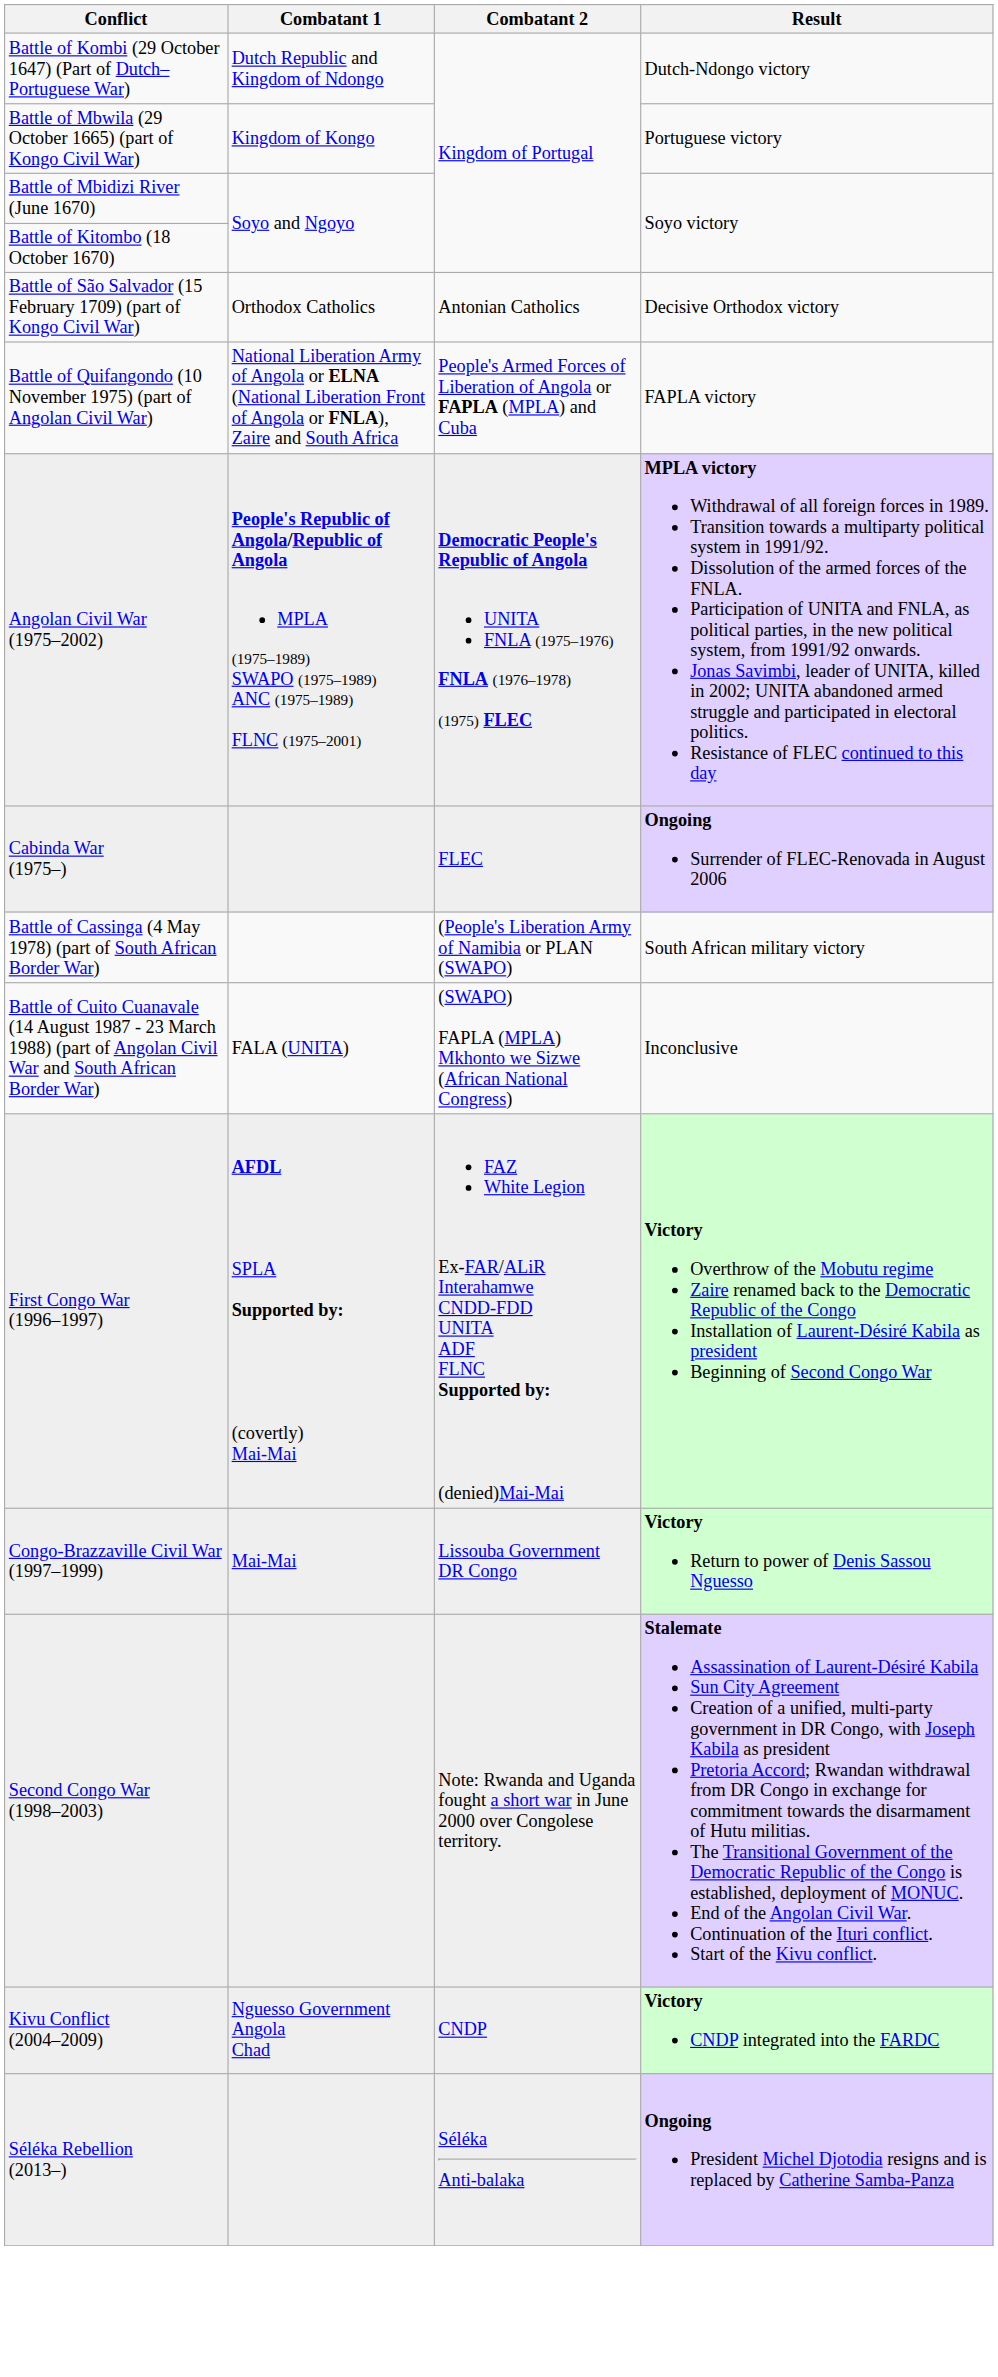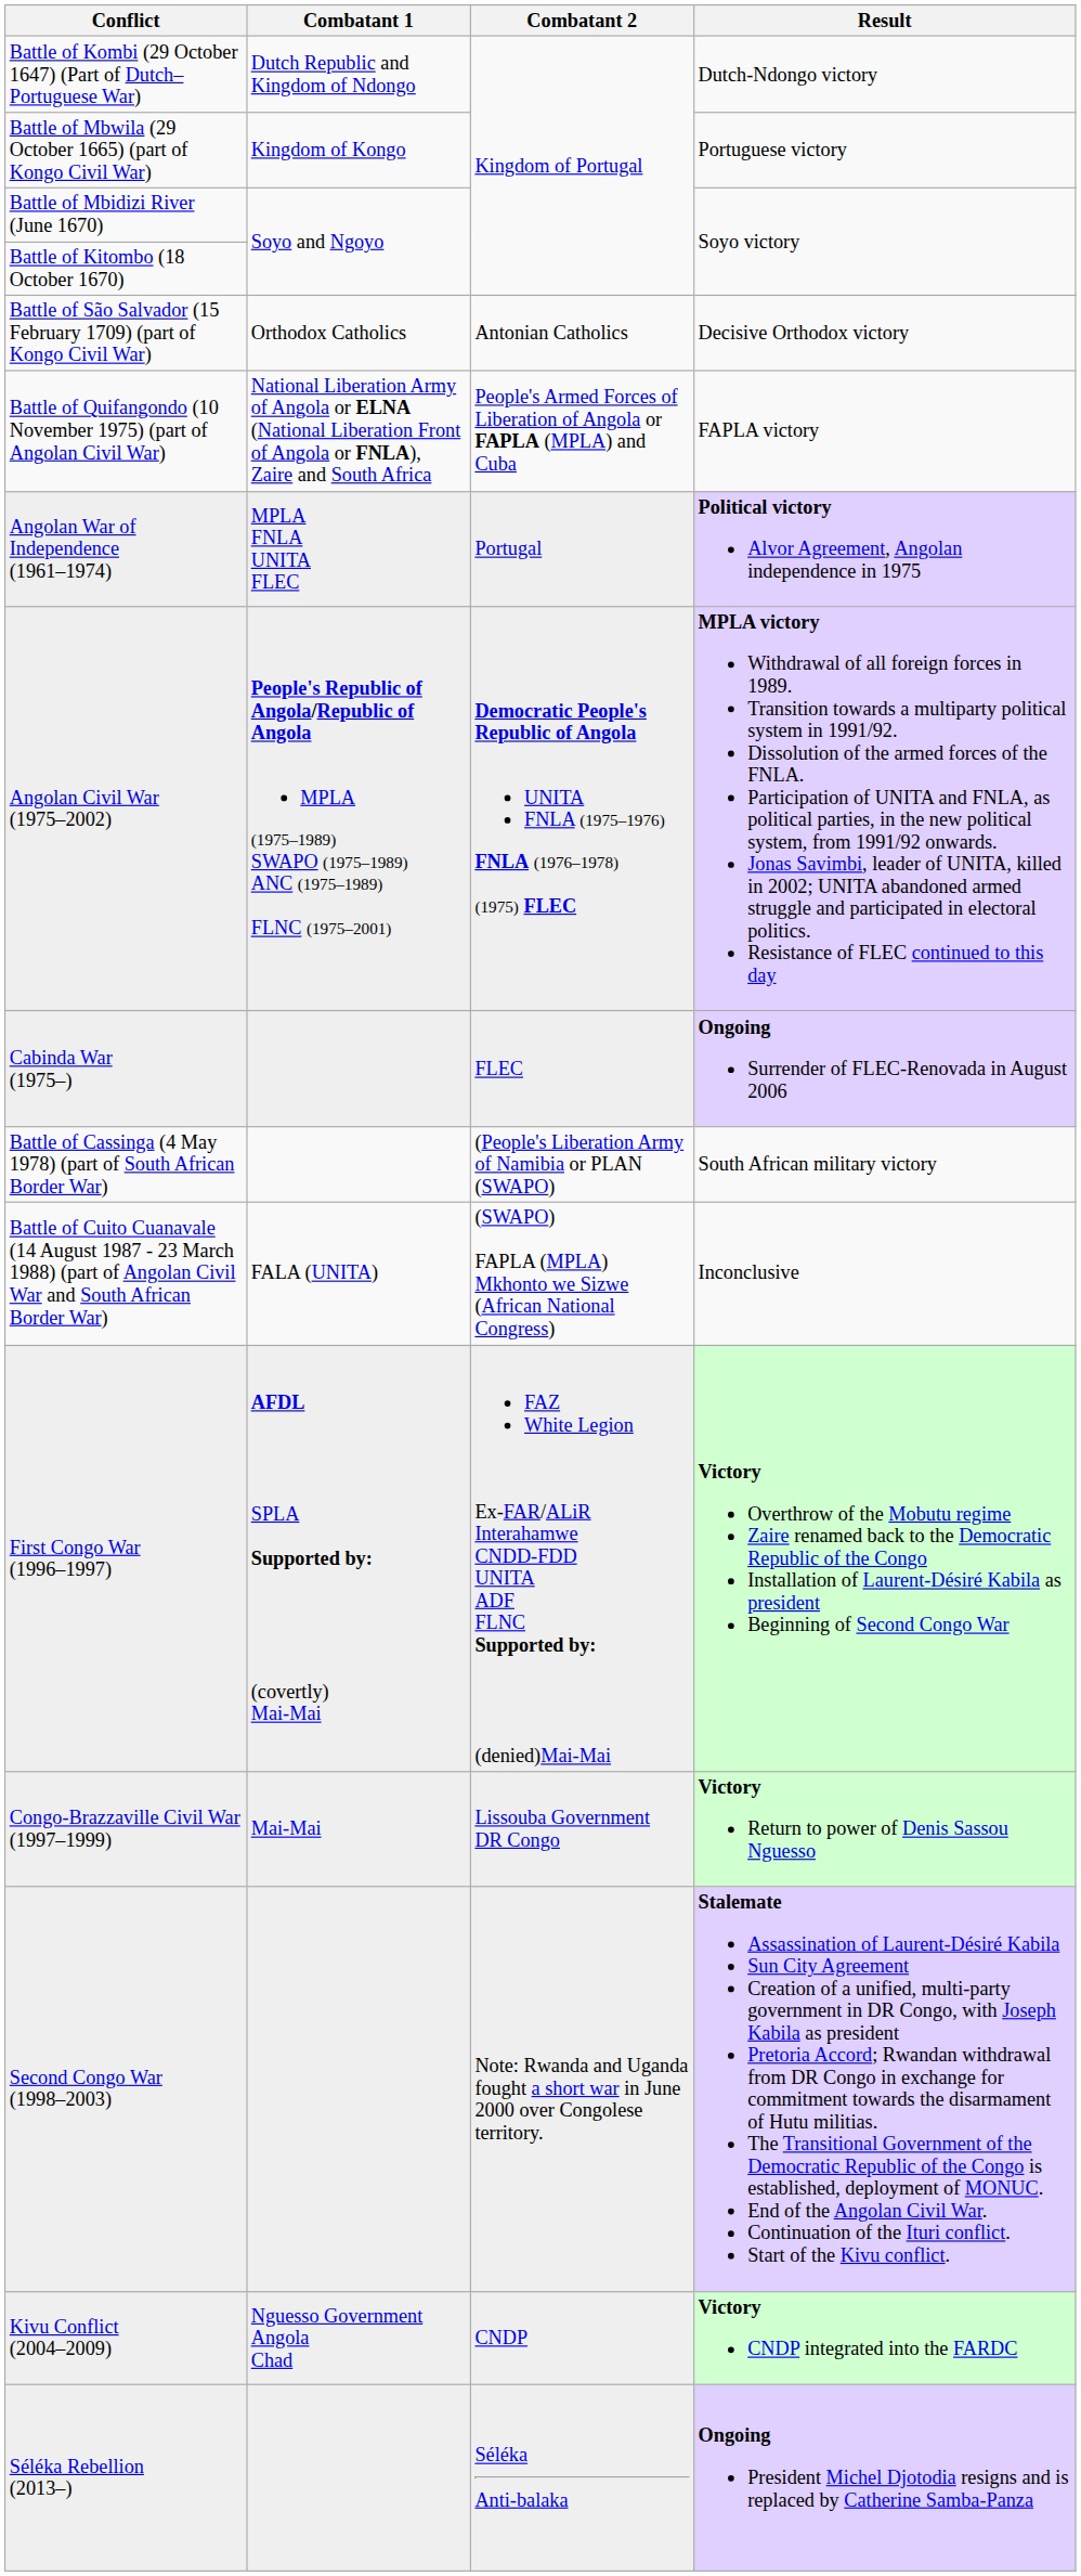+ row: Angolan War of Independence (1961–1974) | MPLA FNLA UNITA FLEC | Portugal | Political victory Alvor Agreement, Angolan independence in 1975
